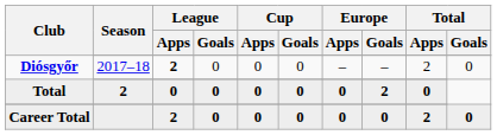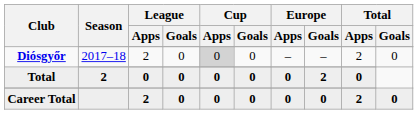Diósgyőr / 2017–18 | League / Apps: bold -> normal
Diósgyőr / 2017–18 | Cup / Apps: no background -> lightgrey background
